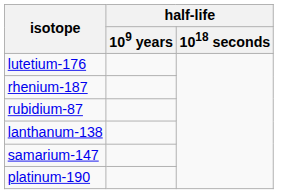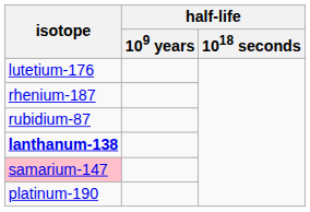lanthanum-138 | isotope: normal -> bold
samarium-147 | isotope: no background -> pink background
